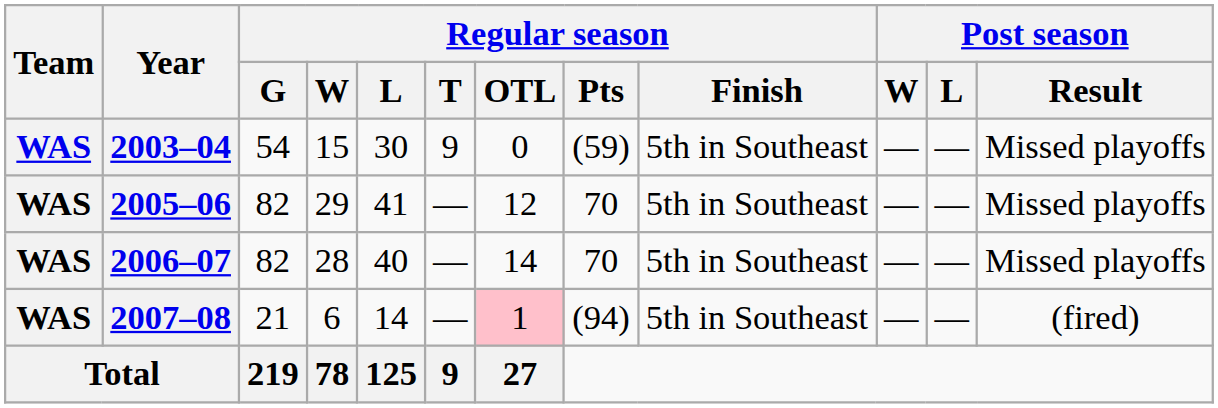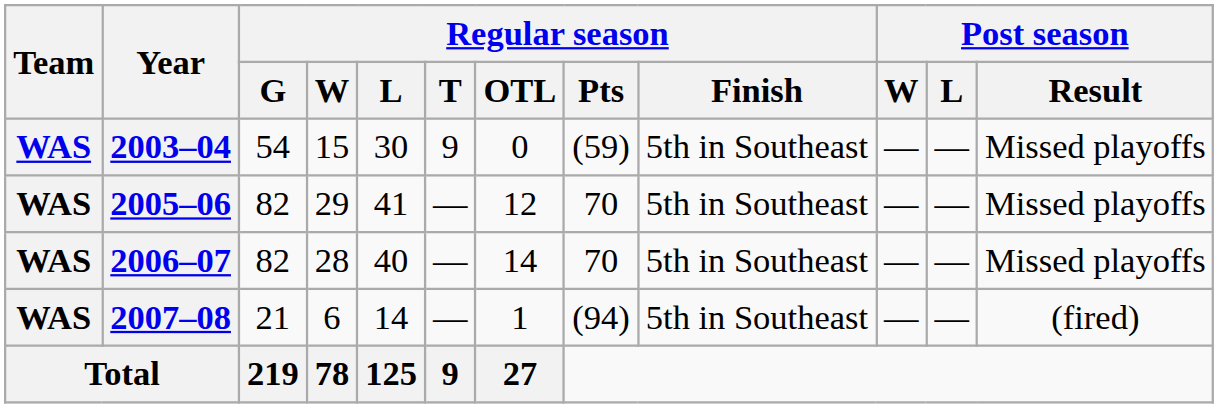2007–08 | Regular season / OTL: pink background -> no background
